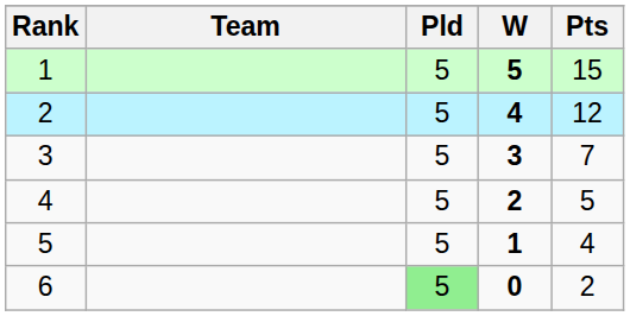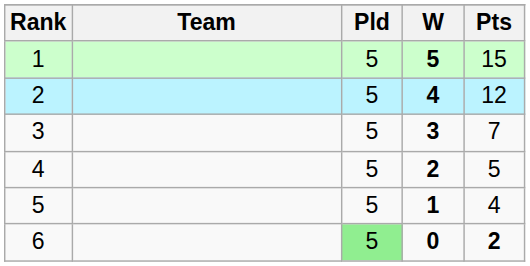6 | Pts: normal -> bold
